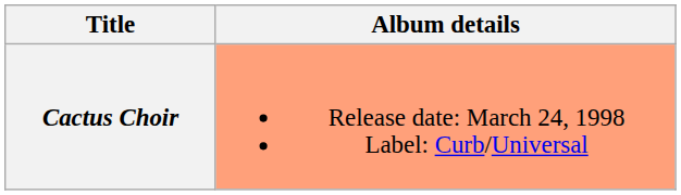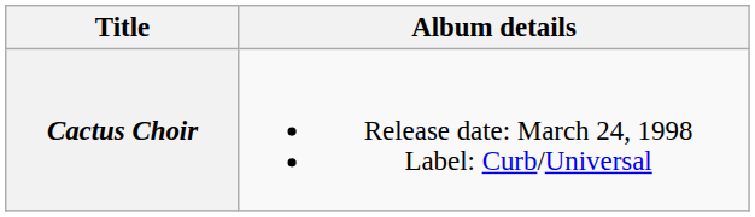Cactus Choir | Album details: lightsalmon background -> no background
